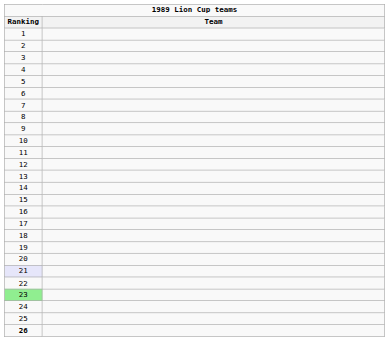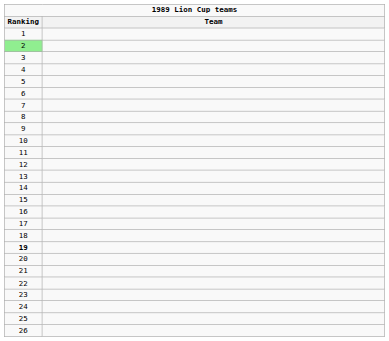2 | Ranking: no background -> lightgreen background
19 | Ranking: normal -> bold
21 | Ranking: lavender background -> no background
23 | Ranking: lightgreen background -> no background
26 | Ranking: bold -> normal
